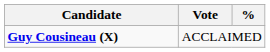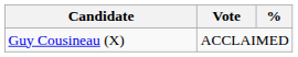Guy Cousineau (X) | Candidate: bold -> normal
